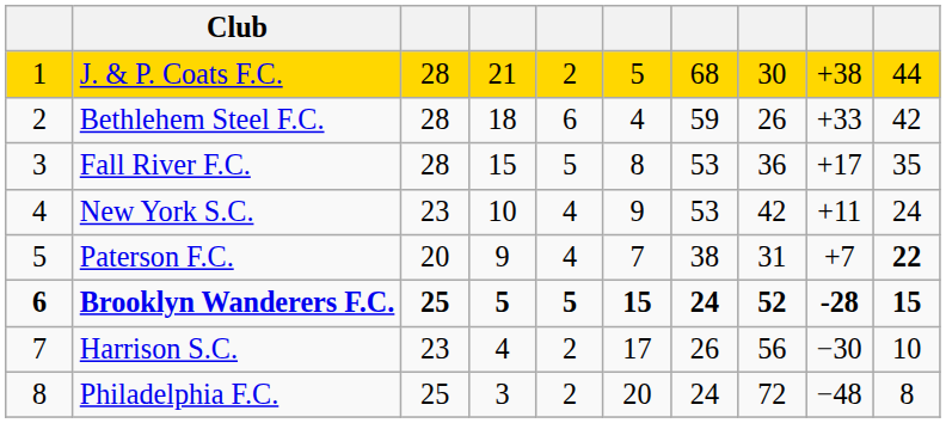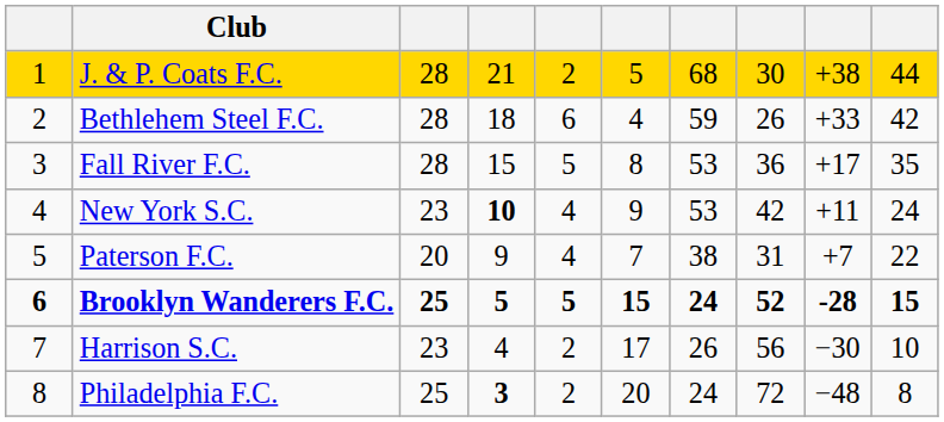New York S.C. | column 4: normal -> bold
Paterson F.C. | column 10: bold -> normal
Philadelphia F.C. | column 4: normal -> bold
